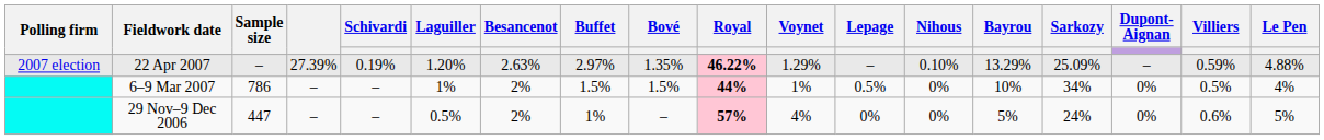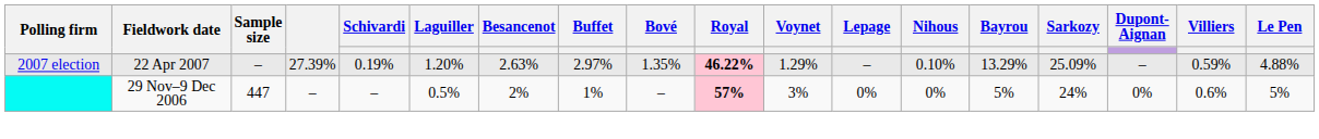- row: 6–9 Mar 2007 | 786 | – | – | 1% | 2% | 1.5% | 1.5% | 44% | 1% | 0.5% | 0% | 10% | 34% | 0% | 0.5% | 4%
29 Nov–9 Dec 2006 | Voynet: 4% -> 3%
